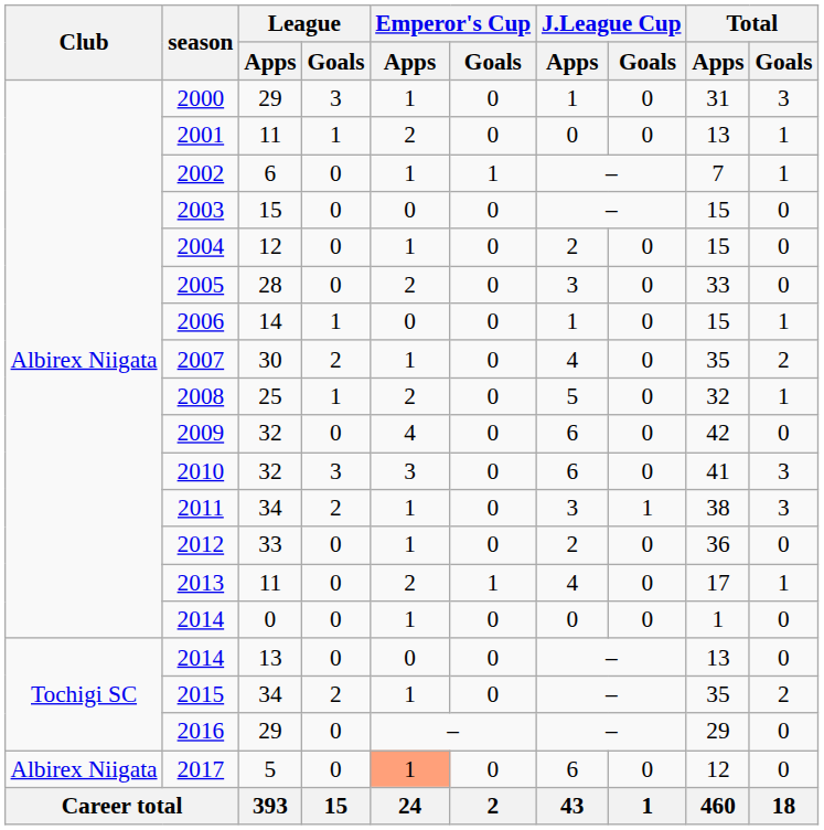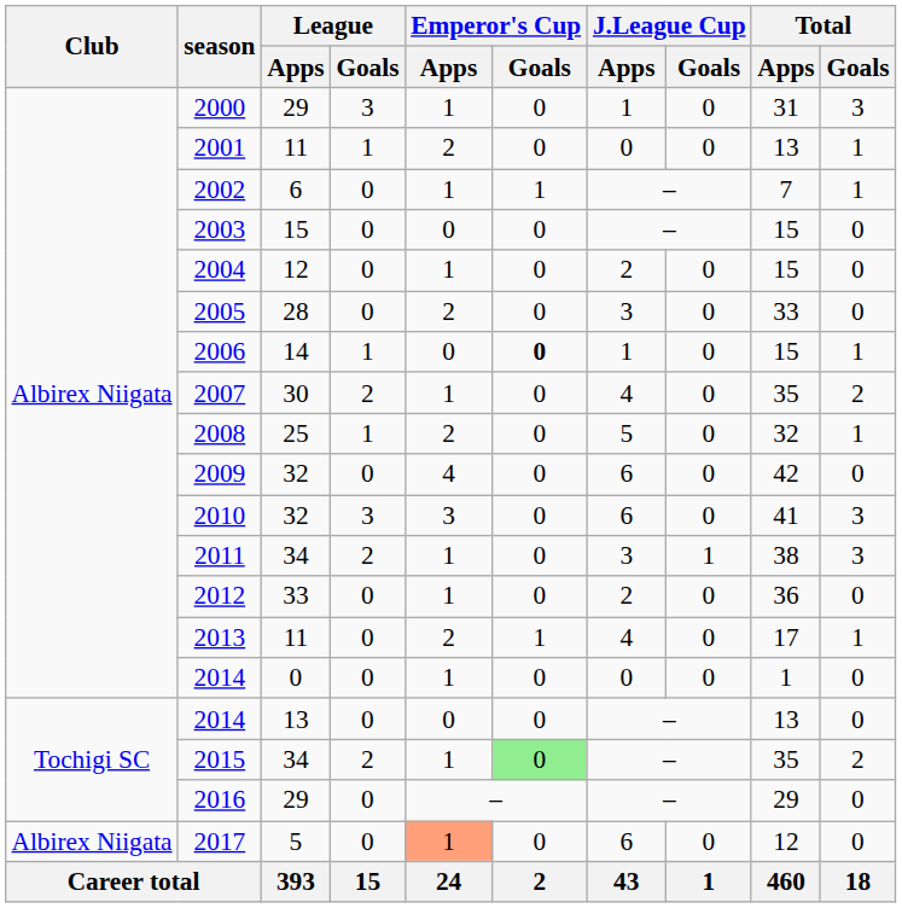2006 | Emperor's Cup / Goals: normal -> bold
2015 | Emperor's Cup / Goals: no background -> lightgreen background
